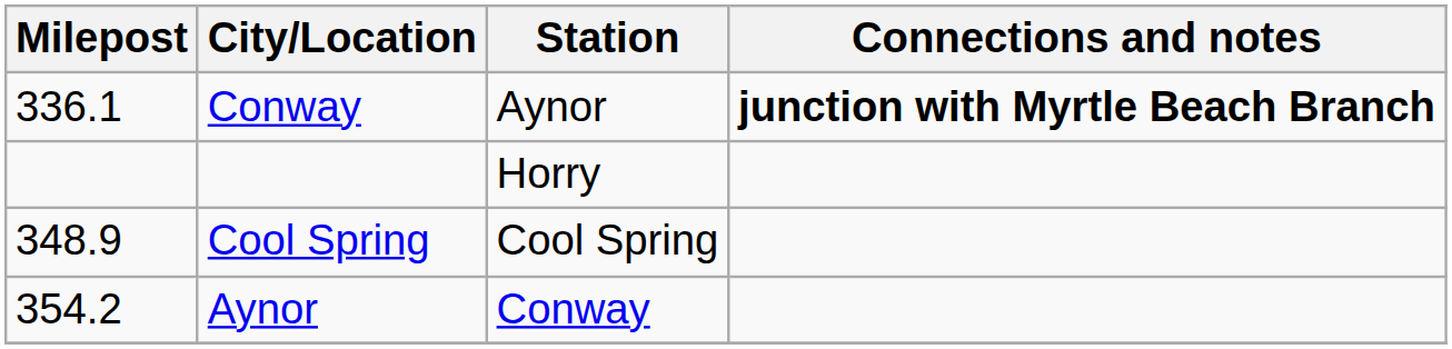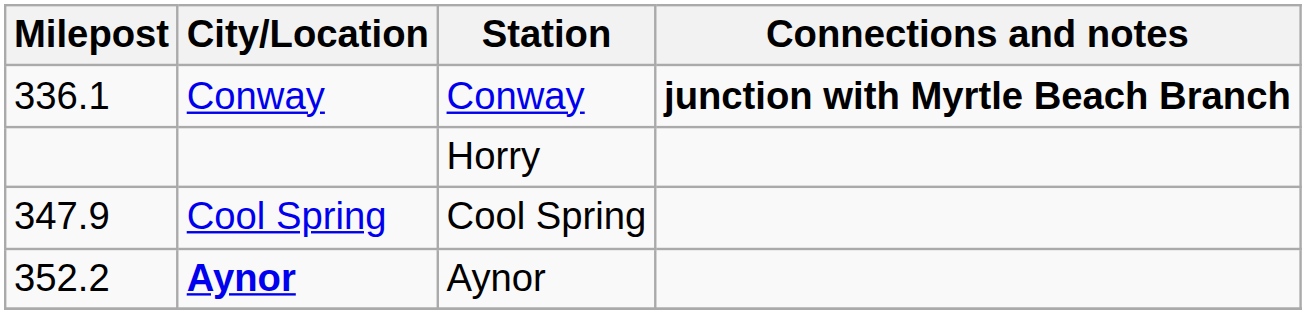row 2 | Station: Aynor -> Conway
row 4 | Milepost: 348.9 -> 347.9
row 5 | Milepost: 354.2 -> 352.2
row 5 | City/Location: normal -> bold
row 5 | Station: Conway -> Aynor
